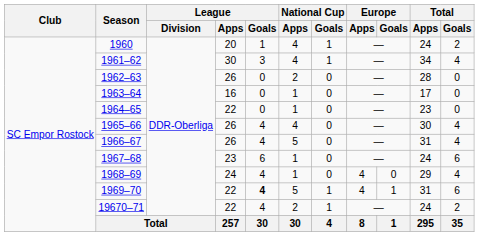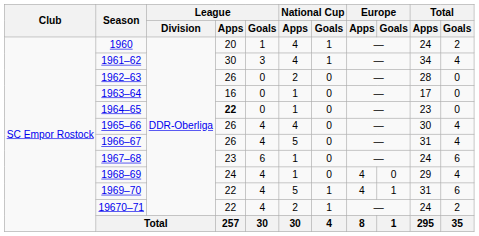1964–65 | League / Apps: normal -> bold
1969–70 | League / Goals: bold -> normal
